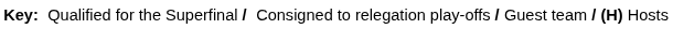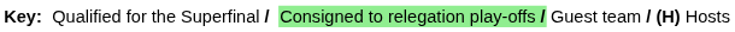Key: | column 3: no background -> lightgreen background
